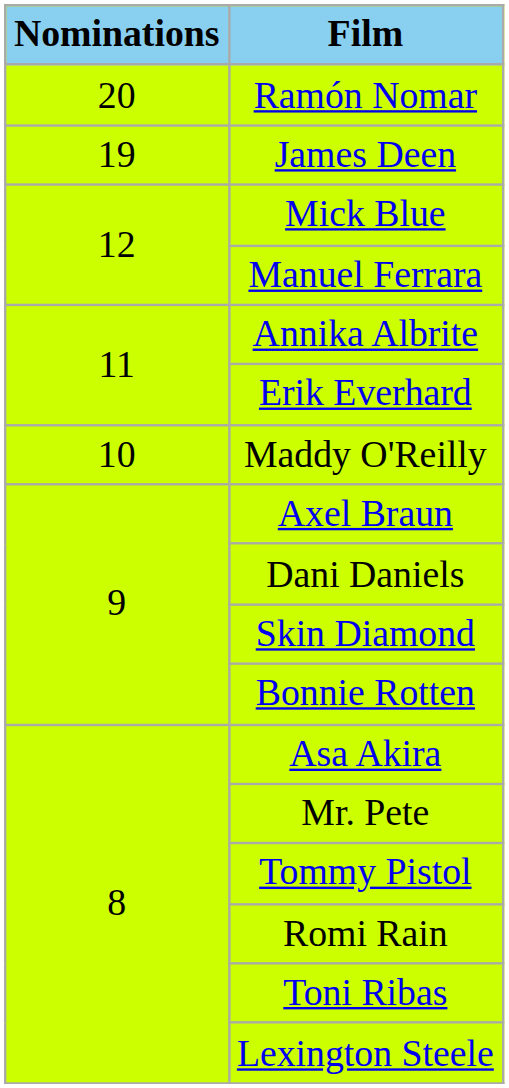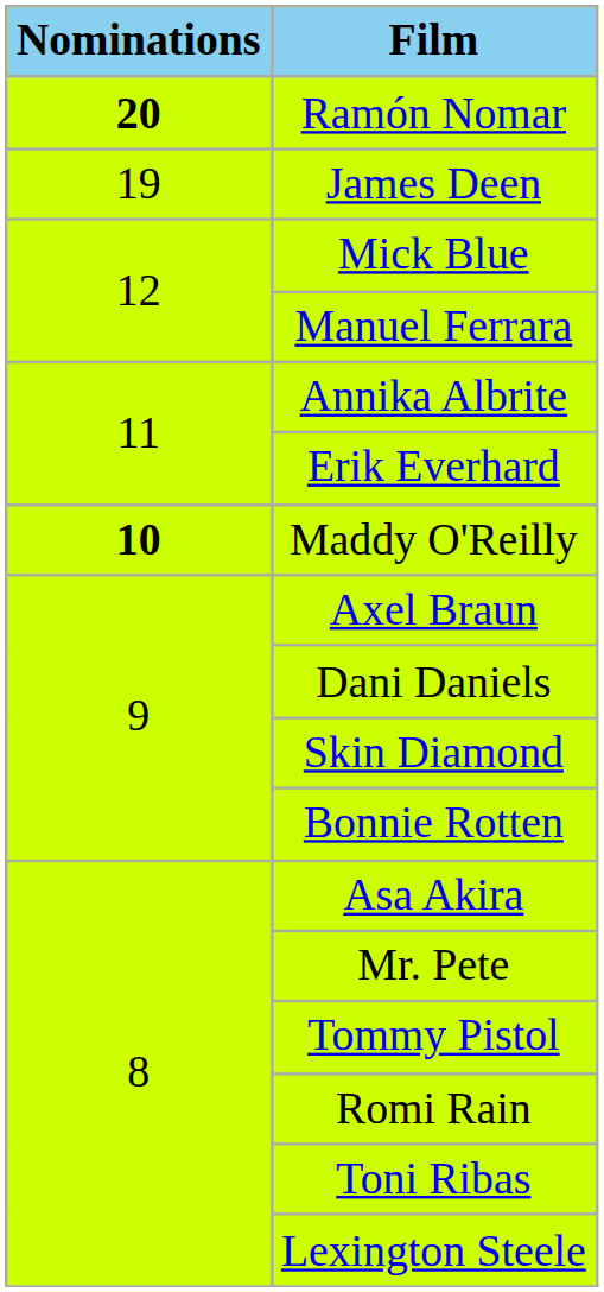Ramón Nomar | Nominations: normal -> bold
Maddy O'Reilly | Nominations: normal -> bold
